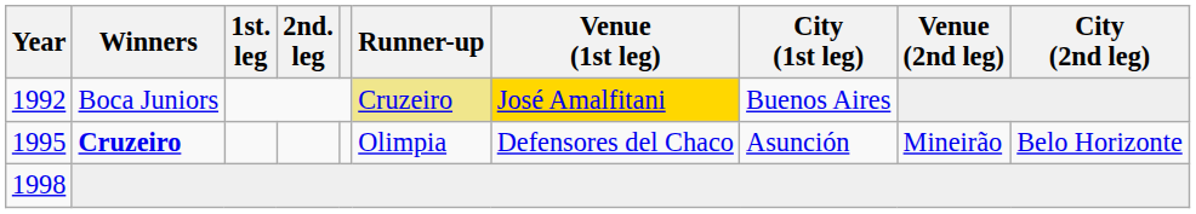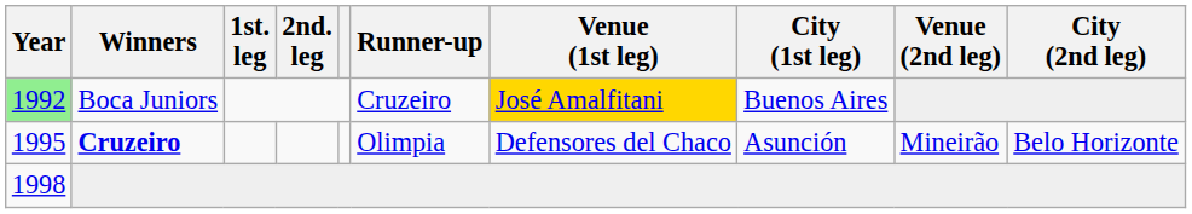Boca Juniors | Year: no background -> lightgreen background
Boca Juniors | Runner-up: khaki background -> no background
